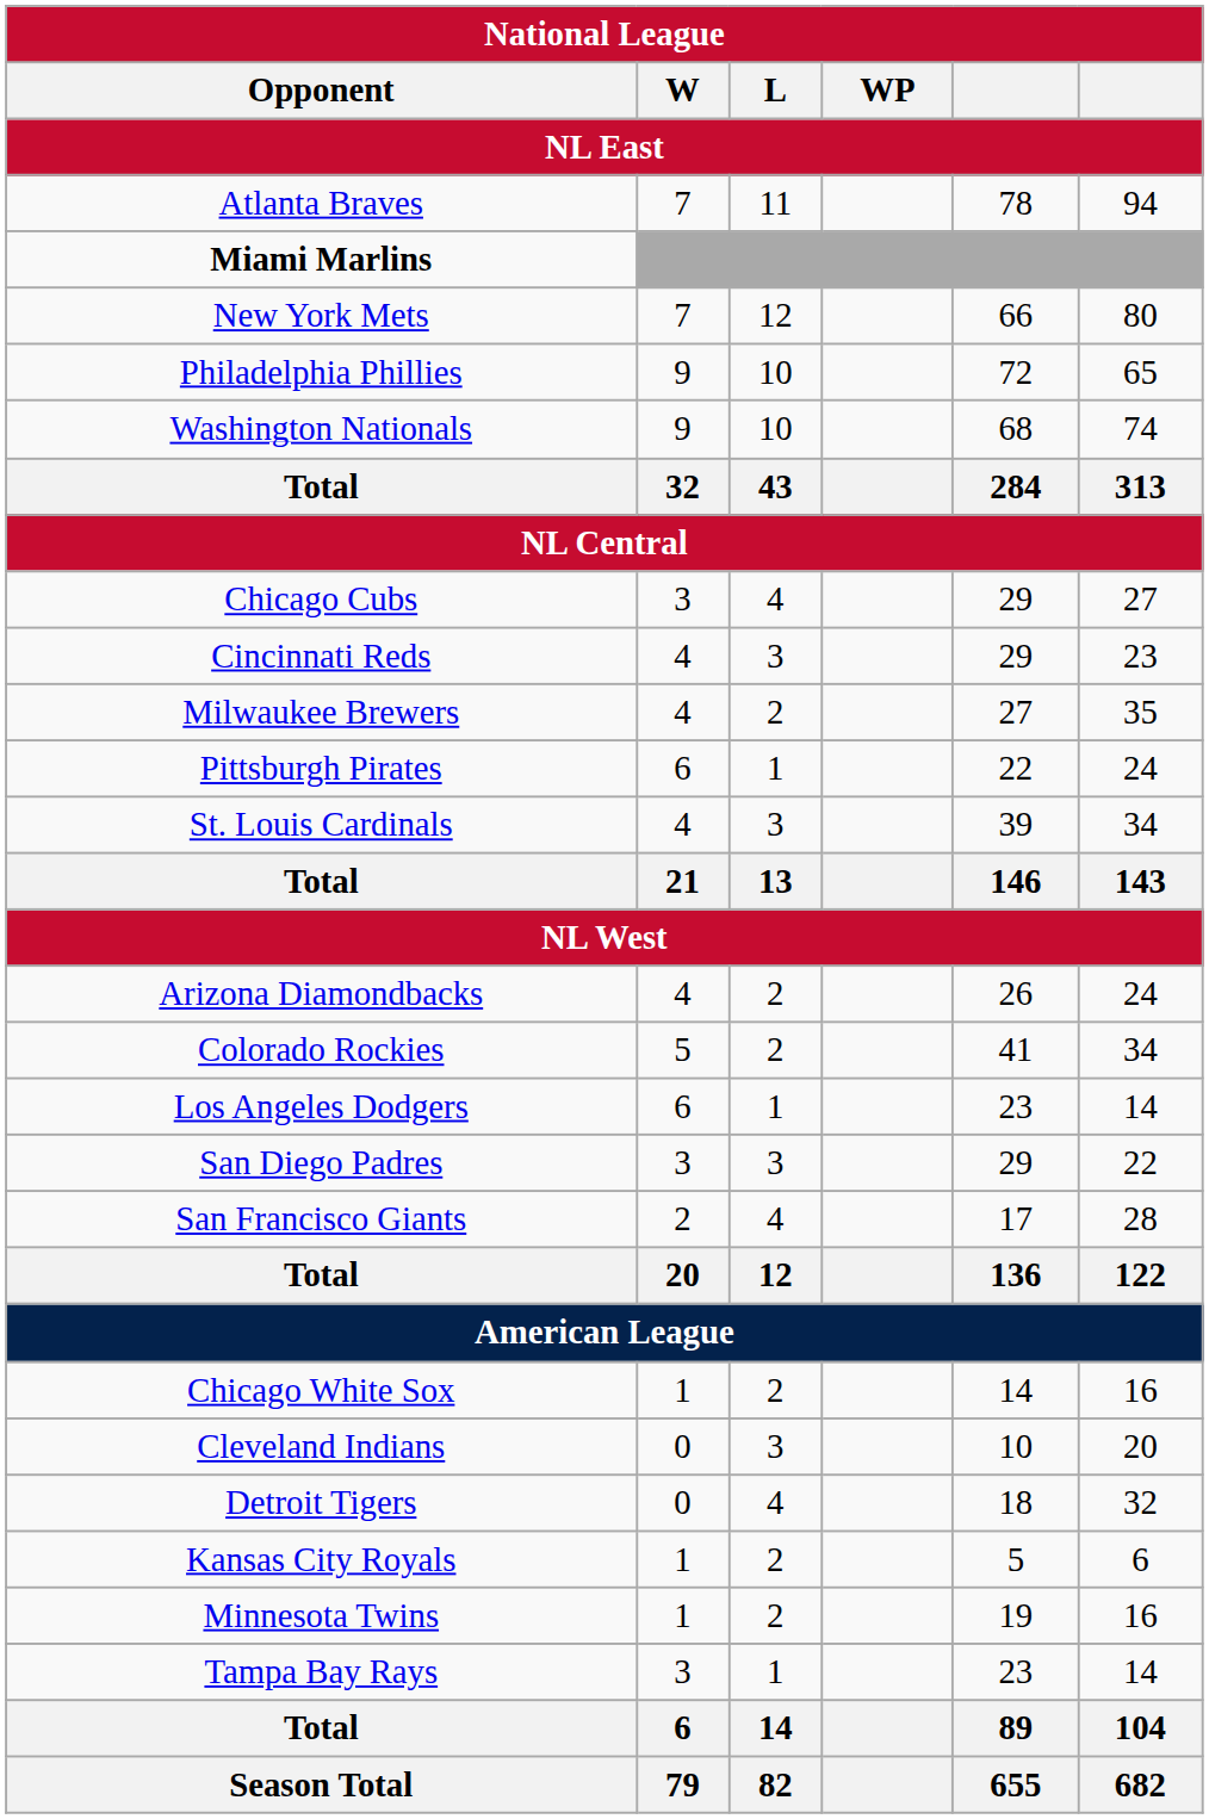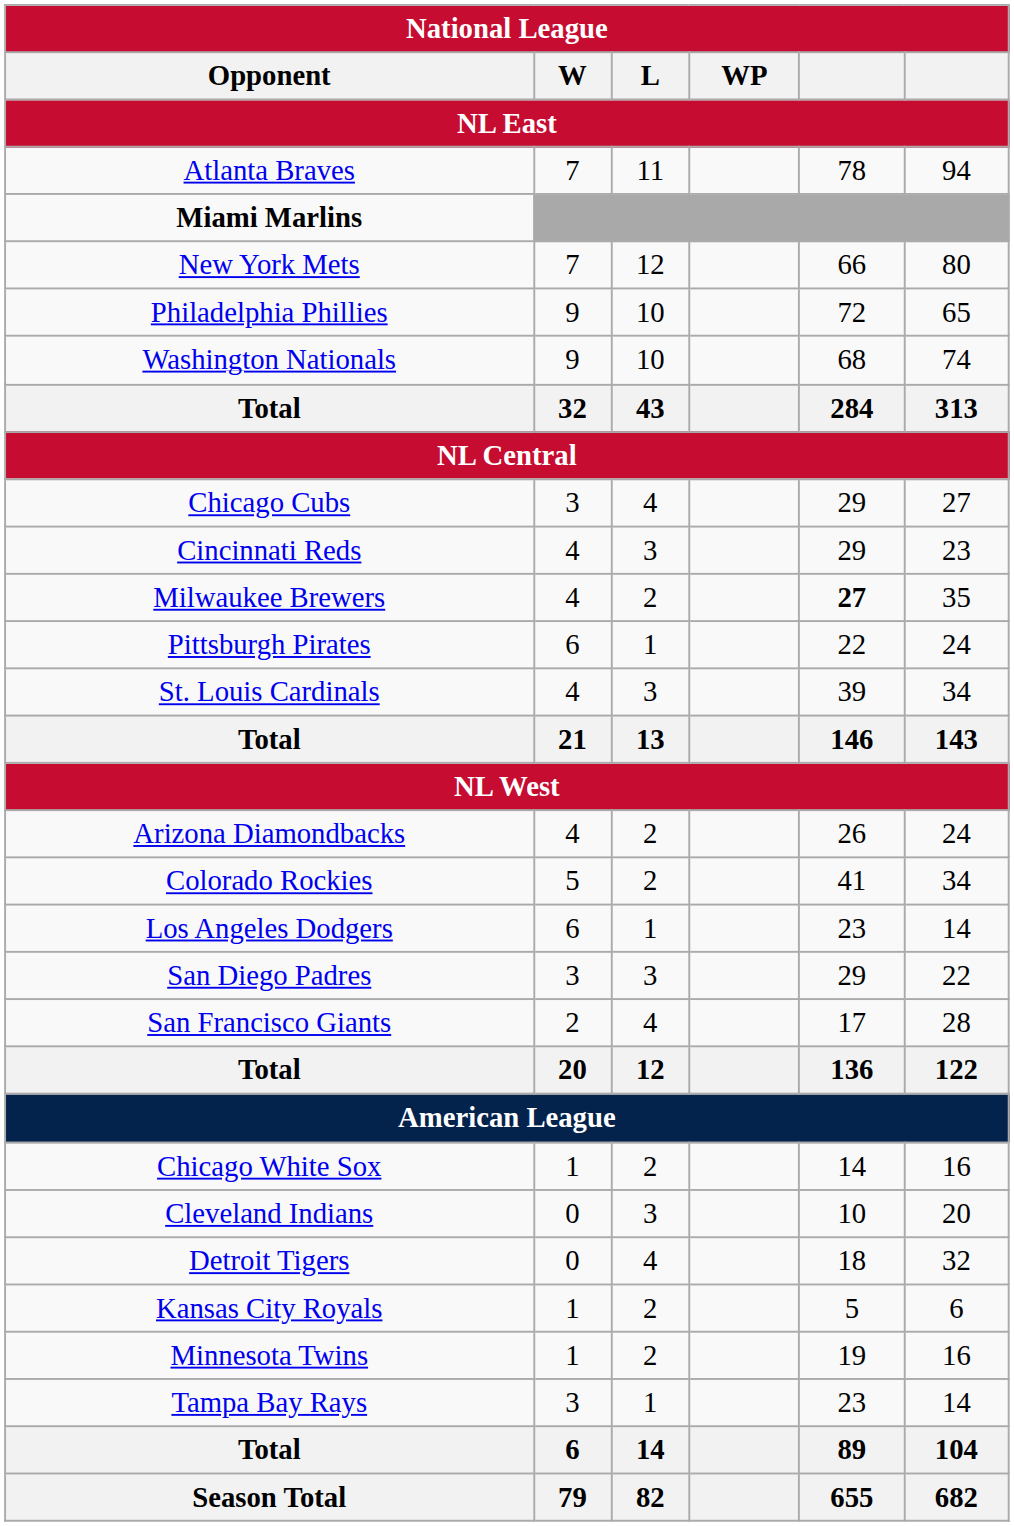Milwaukee Brewers | column 5: normal -> bold
